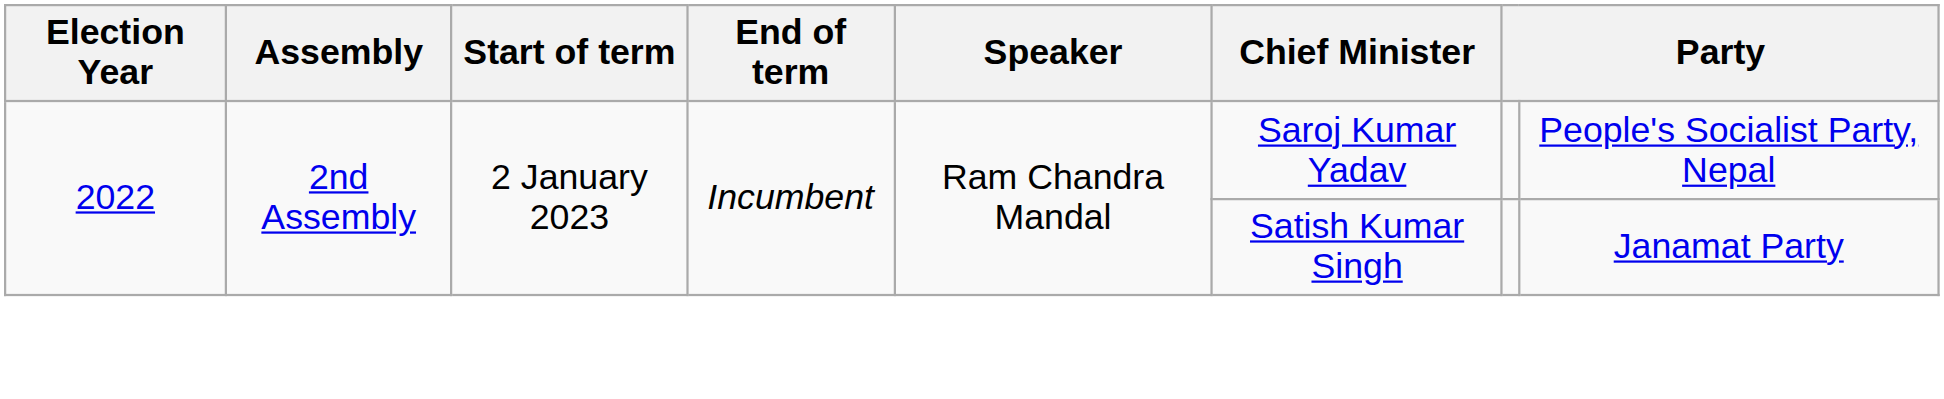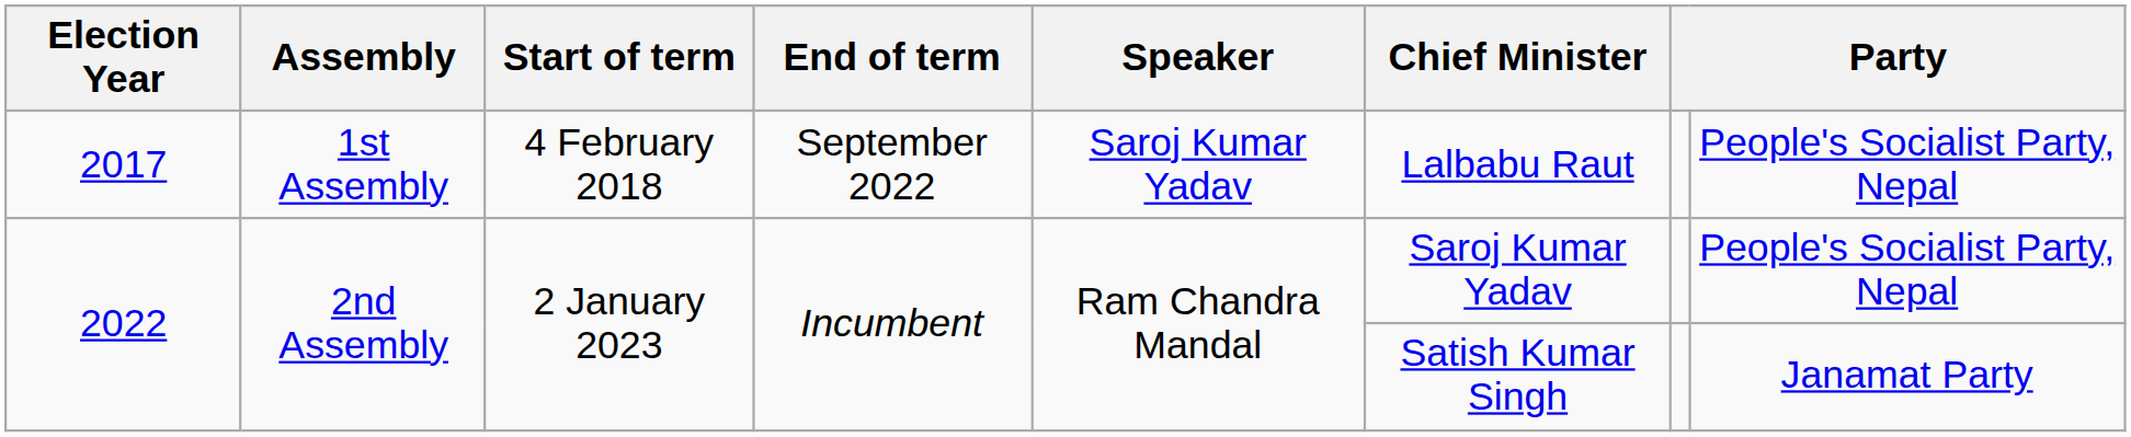+ row: 2017 | 1st Assembly | 4 February 2018 | September 2022 | Saroj Kumar Yadav | Lalbabu Raut | People's Socialist Party, Nepal
